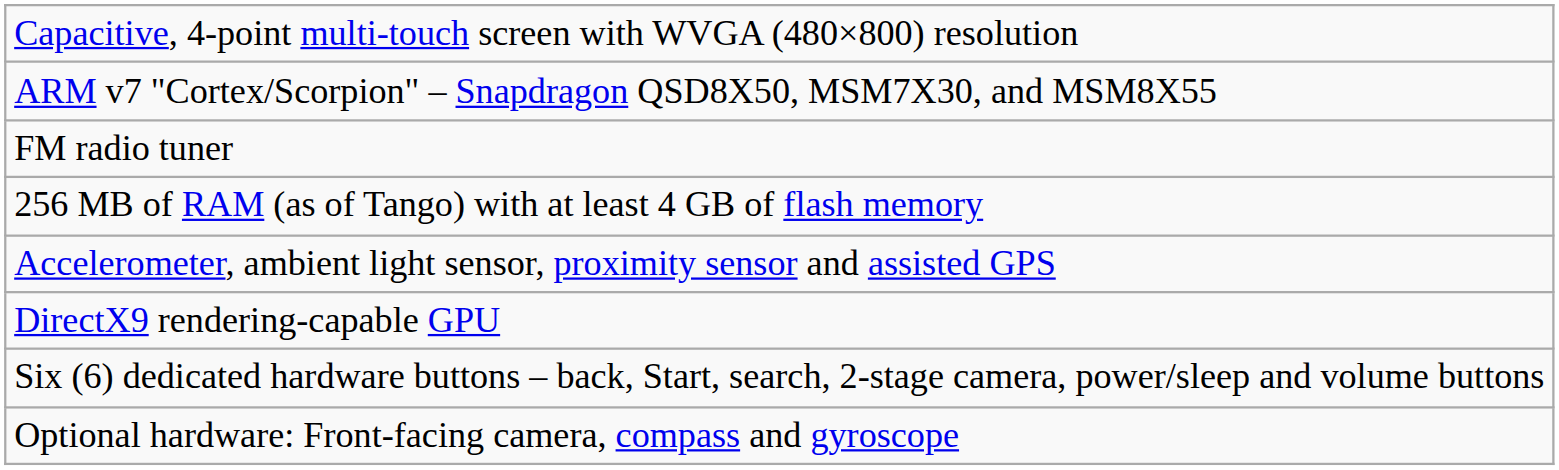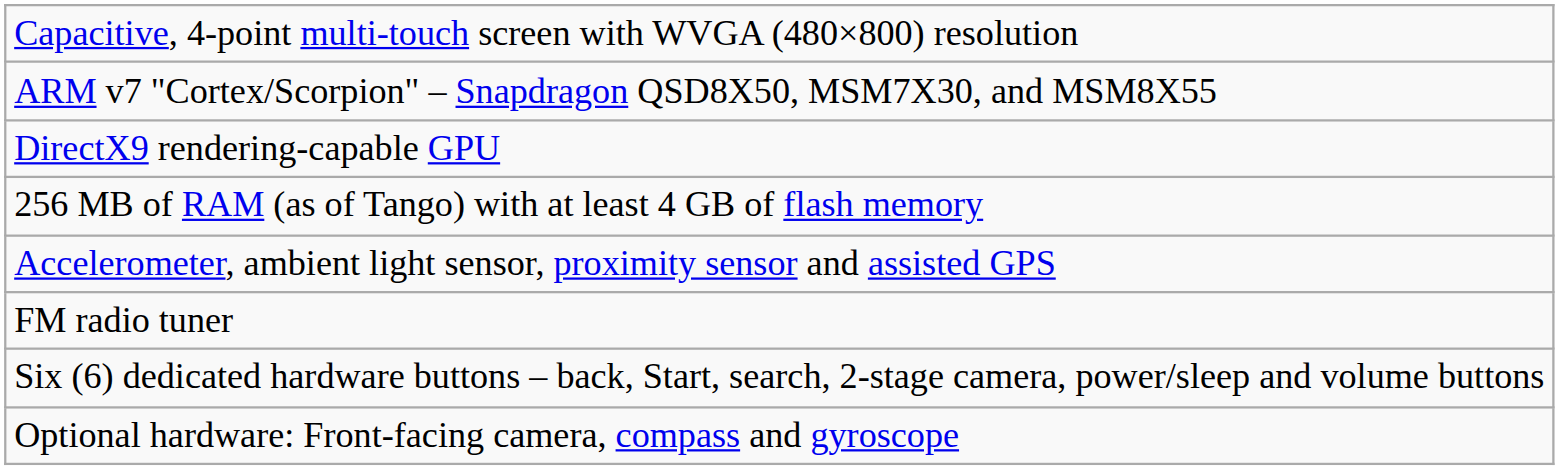row 3 | column 1: FM radio tuner -> DirectX9 rendering-capable GPU
row 6 | column 1: DirectX9 rendering-capable GPU -> FM radio tuner
